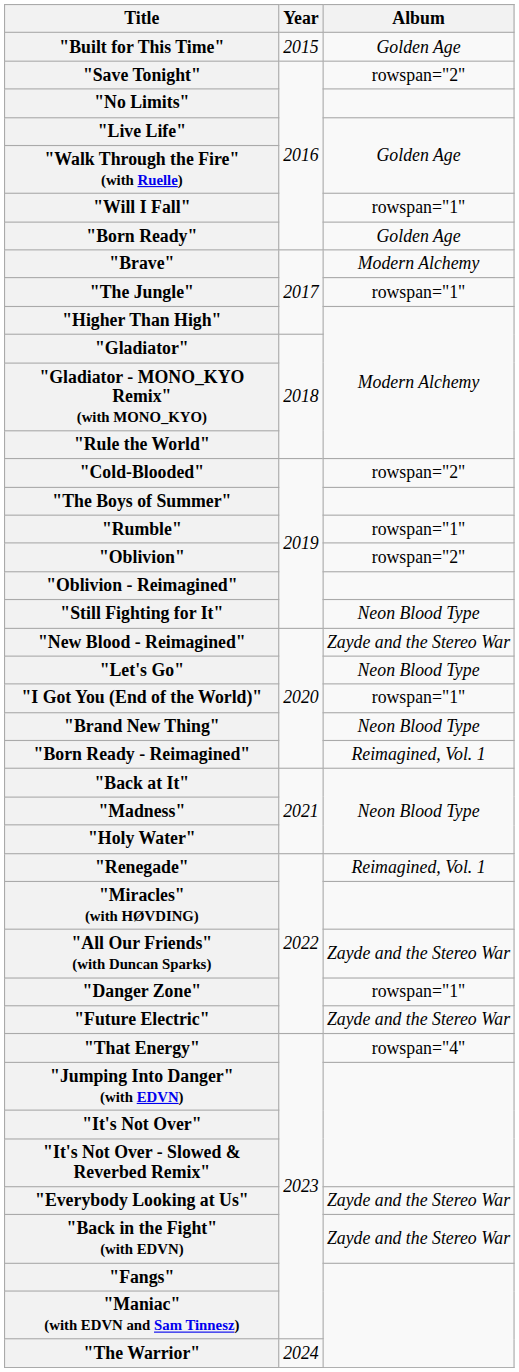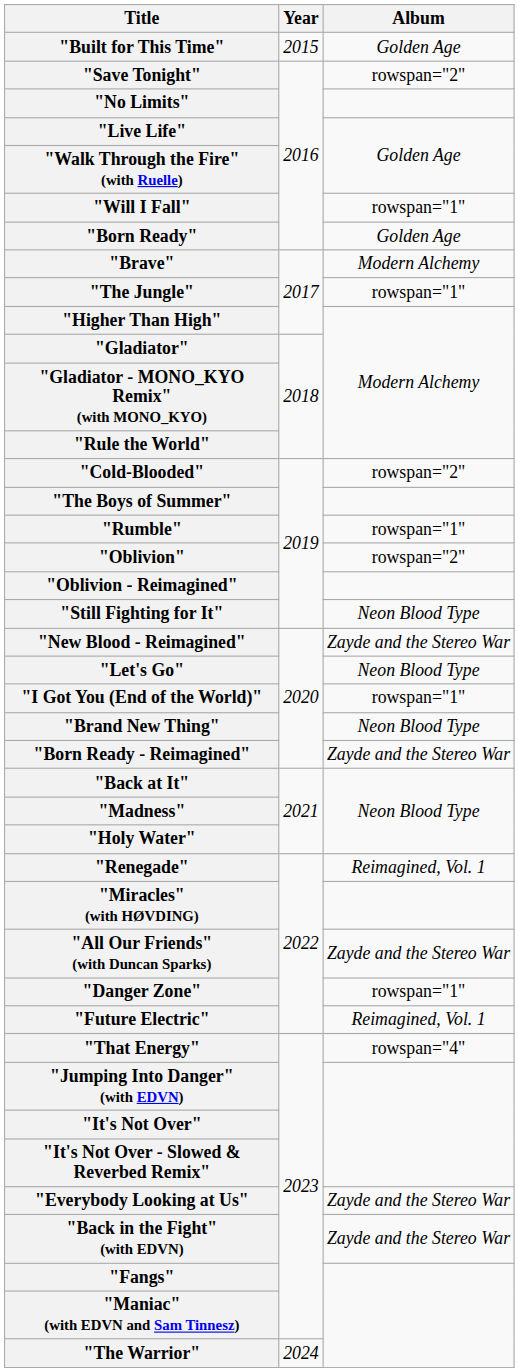"Born Ready - Reimagined" | Album: Reimagined, Vol. 1 -> Zayde and the Stereo War
"Future Electric" | Album: Zayde and the Stereo War -> Reimagined, Vol. 1
